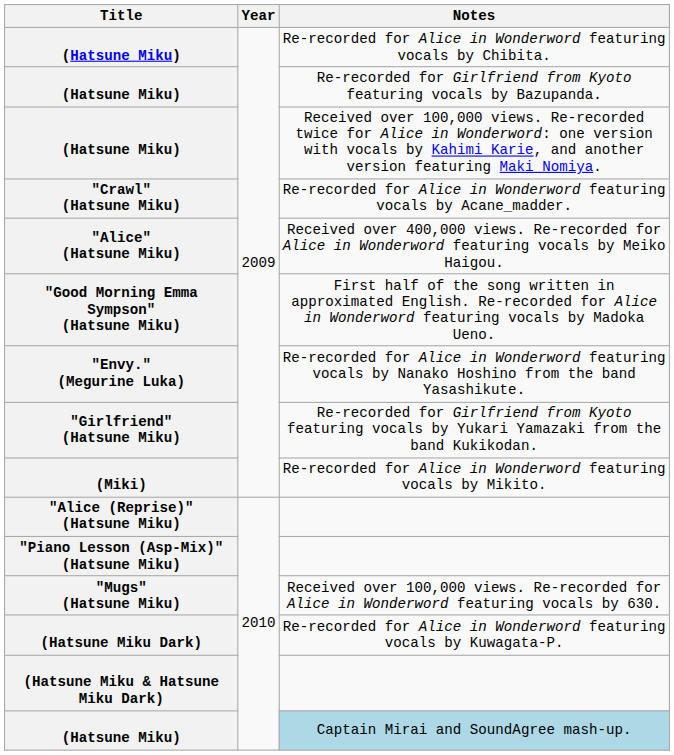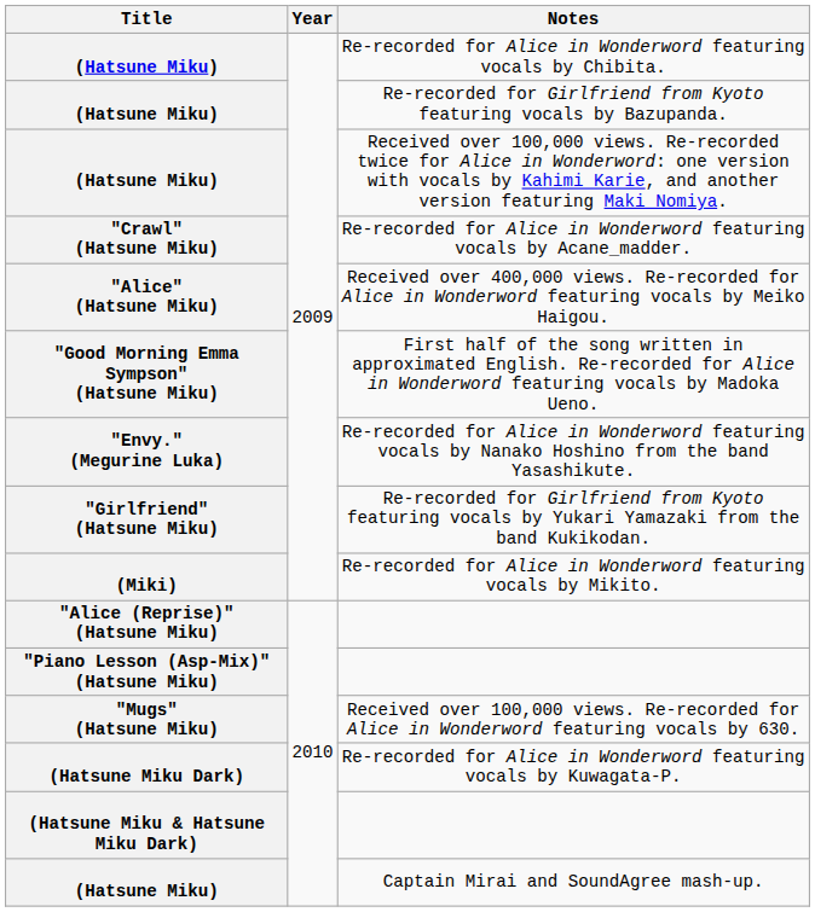Captain Mirai and SoundAgree mash-up. | Notes: lightblue background -> no background
